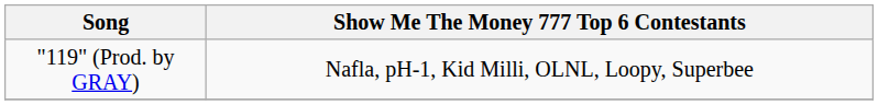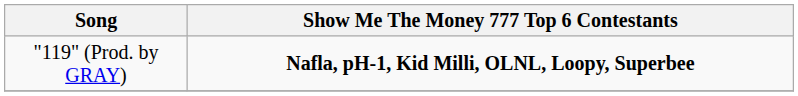"119" (Prod. by GRAY) | Show Me The Money 777 Top 6 Contestants: normal -> bold
